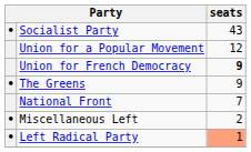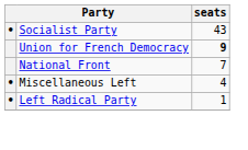- row: Union for a Popular Movement | 12
- row: • | The Greens | 9
Miscellaneous Left | seats: 2 -> 4
Left Radical Party | seats: lightsalmon background -> no background
